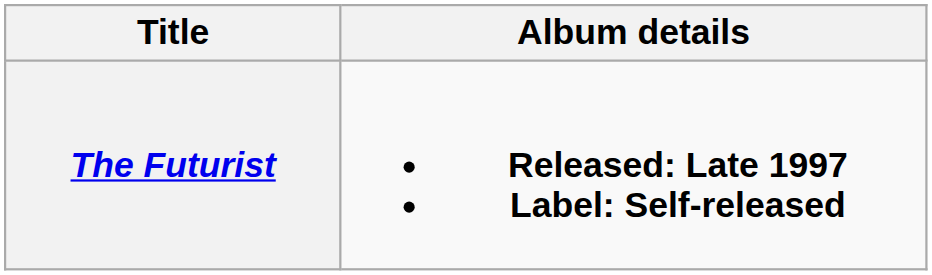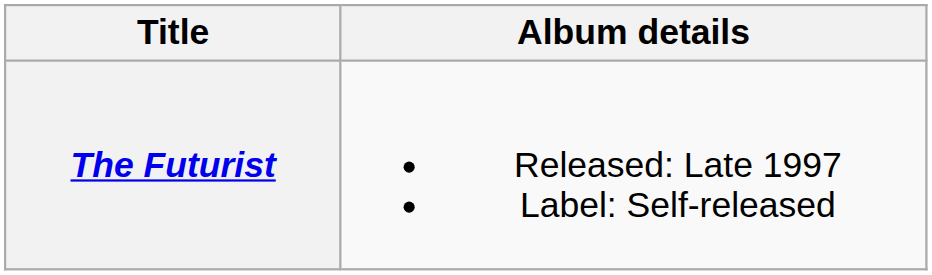The Futurist | Album details: bold -> normal
